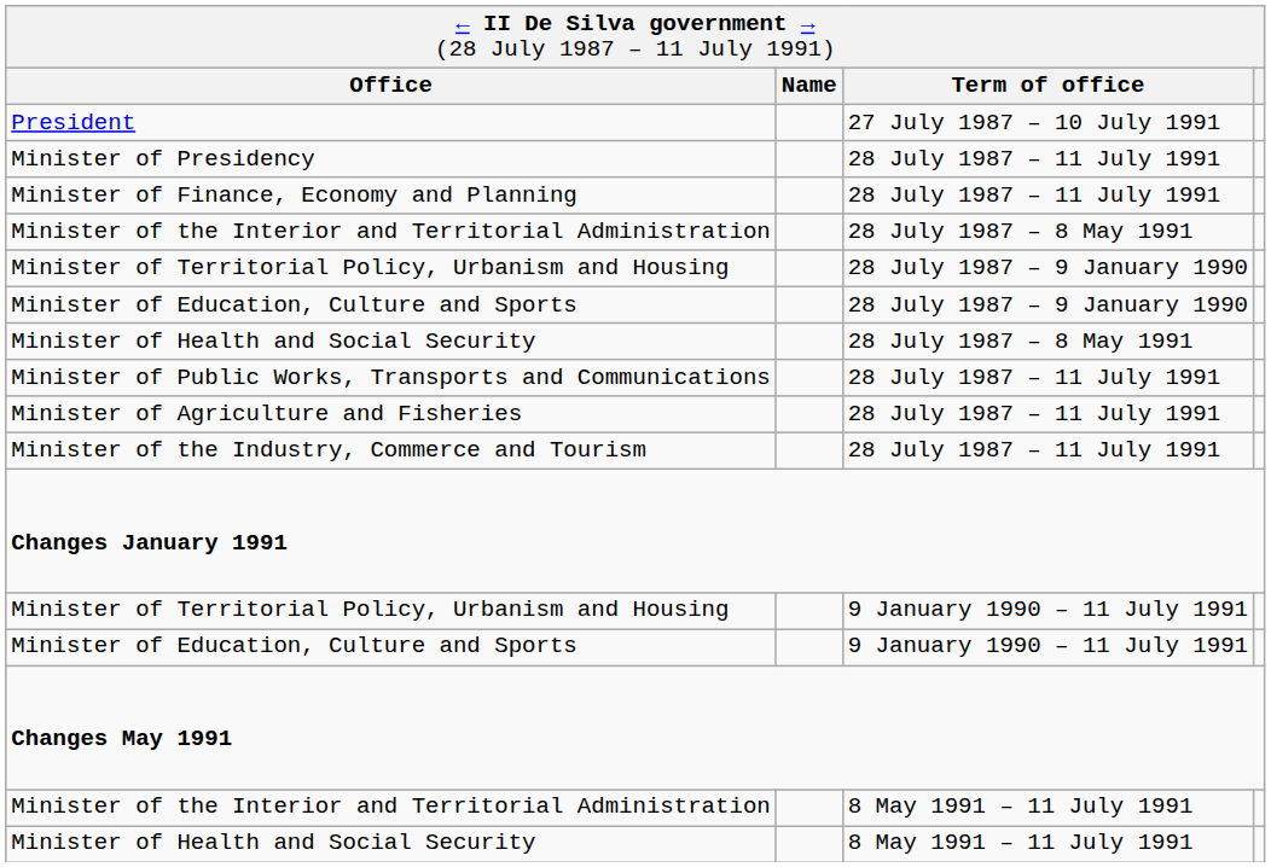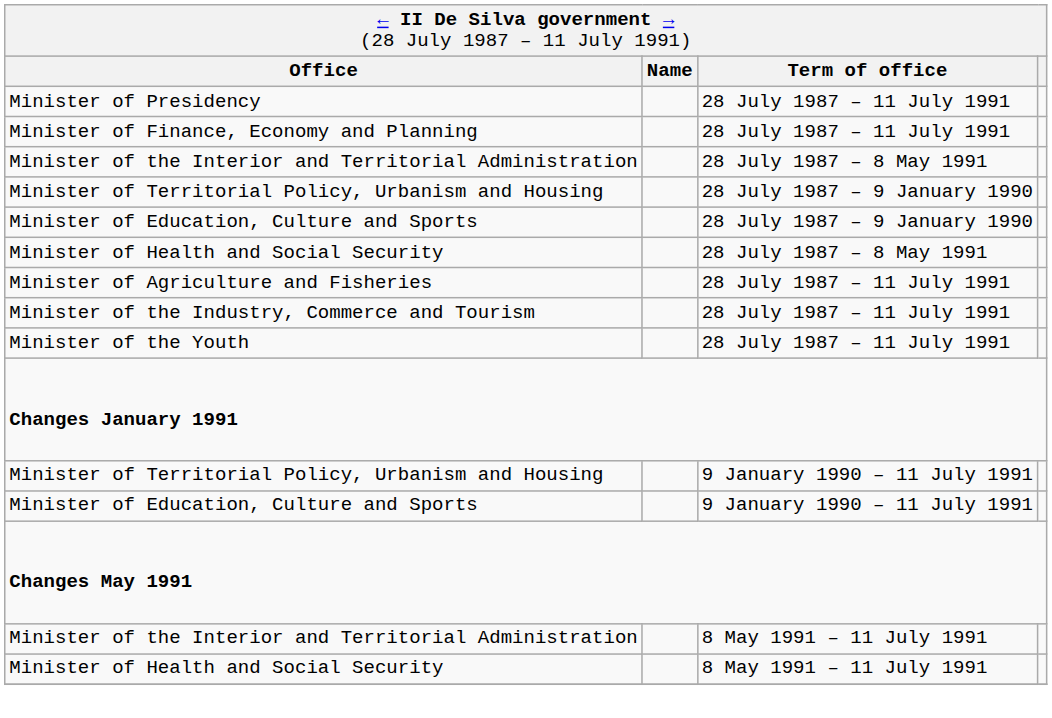- row: President | 27 July 1987 – 10 July 1991
- row: Minister of Public Works, Transports and Communications | 28 July 1987 – 11 July 1991
+ row: Minister of the Youth | 28 July 1987 – 11 July 1991
